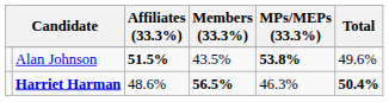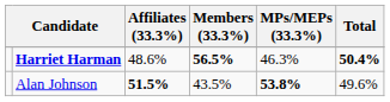rows swapped: Harriet Harman <-> Alan Johnson
